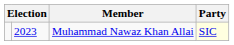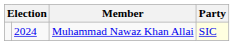Muhammad Nawaz Khan Allai | column 2: 2023 -> 2024
